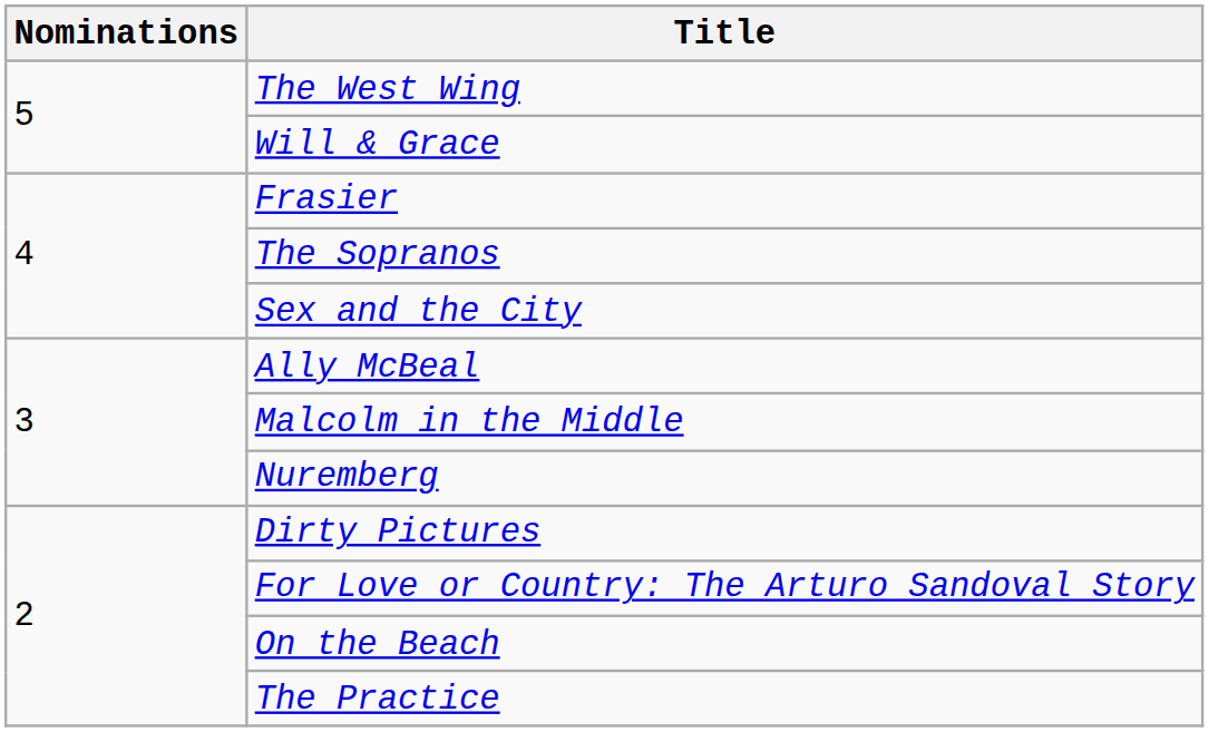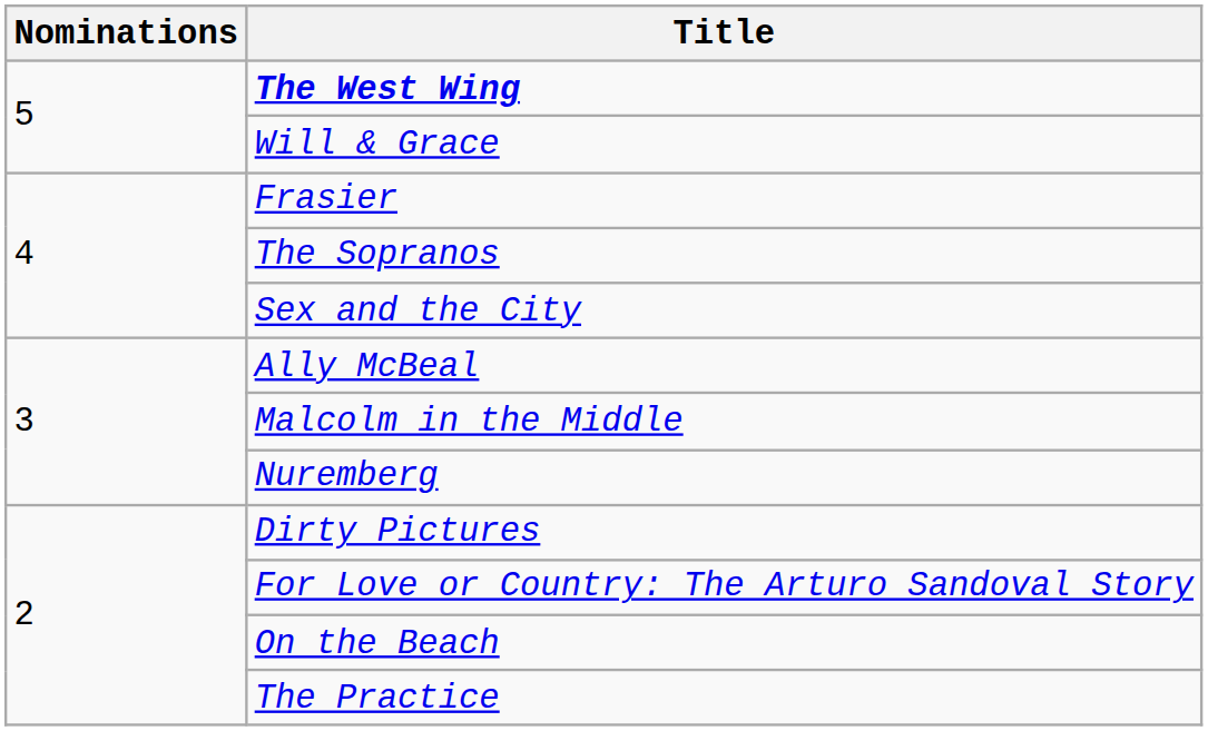The West Wing | Title: normal -> bold
